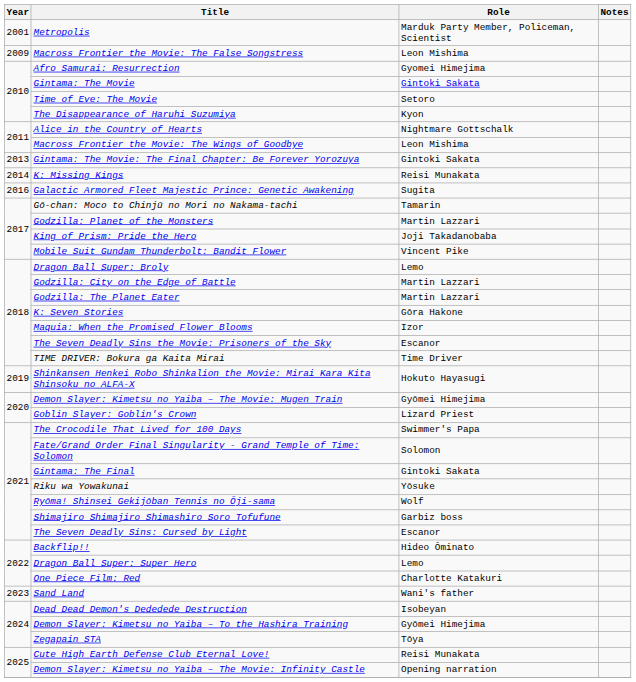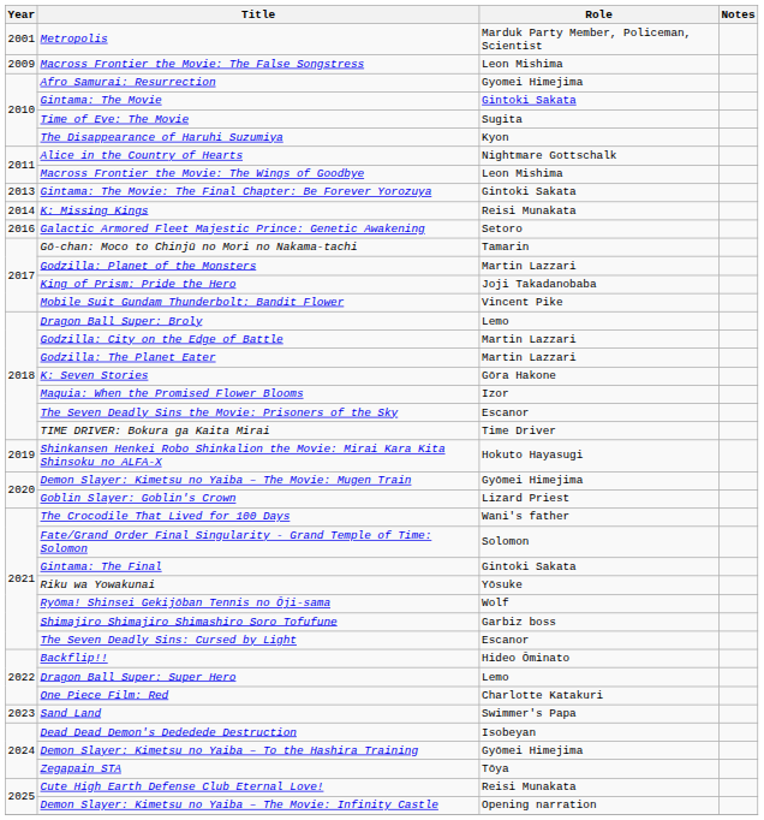Time of Eve: The Movie | Role: Setoro -> Sugita
Galactic Armored Fleet Majestic Prince: Genetic Awakening | Role: Sugita -> Setoro
The Crocodile That Lived for 100 Days | Role: Swimmer's Papa -> Wani's father
Sand Land | Role: Wani's father -> Swimmer's Papa
